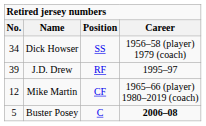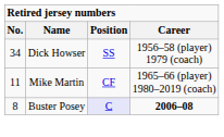- row: 39 | J.D. Drew | RF | 1995–97
Mike Martin | No.: 12 -> 11
Buster Posey | No.: 5 -> 8
Buster Posey | Position: no background -> lavender background
